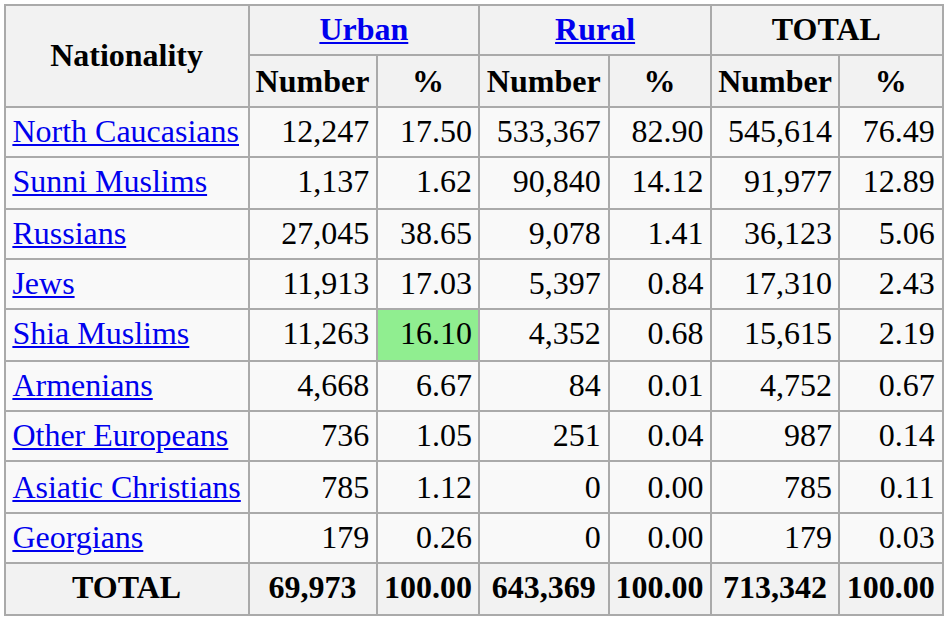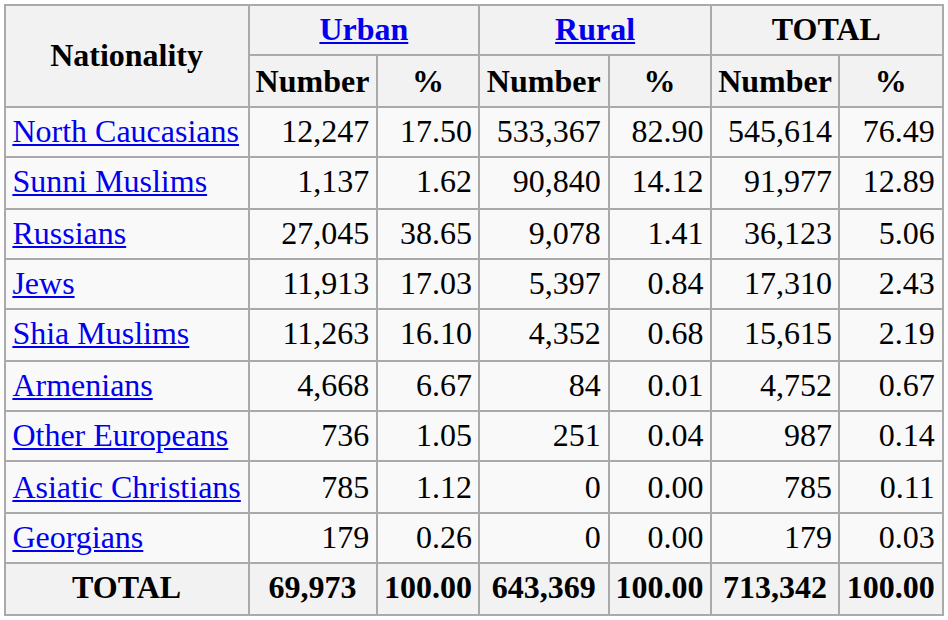Shia Muslims | Urban / %: lightgreen background -> no background
